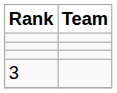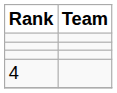row 5 | Rank: 3 -> 4
